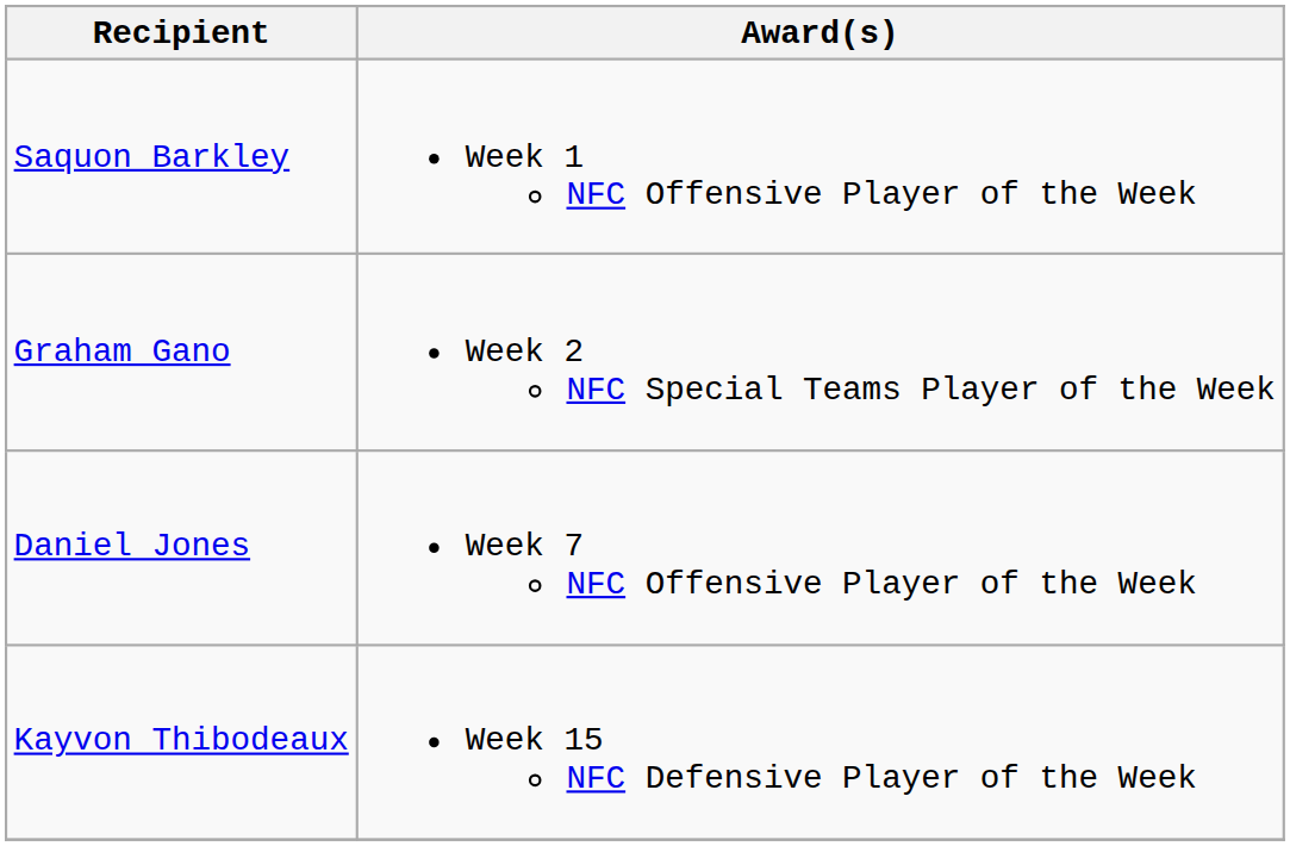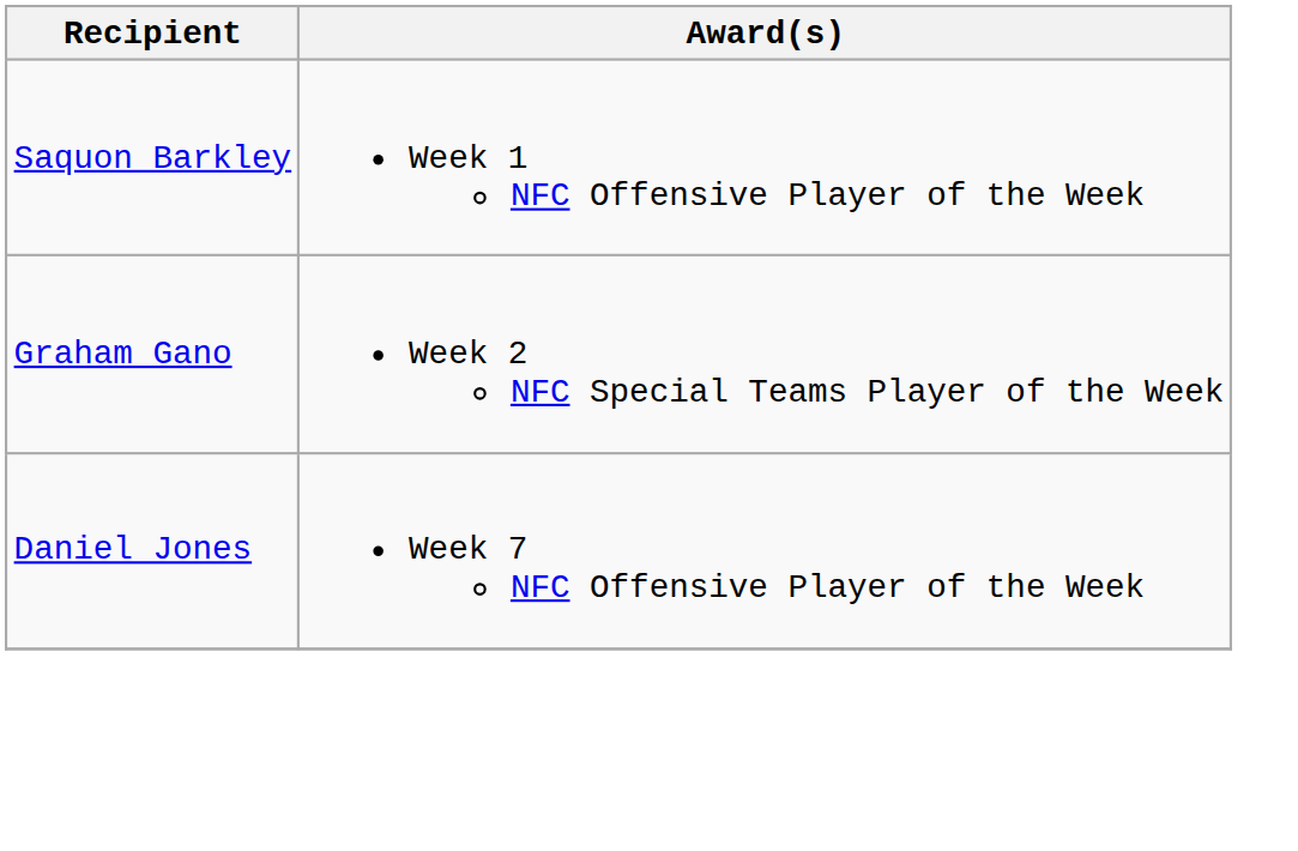- row: Kayvon Thibodeaux | Week 15 NFC Defensive Player of the Week
